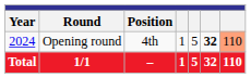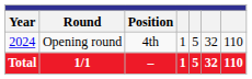Opening round | column 6: bold -> normal
Opening round | column 7: lightsalmon background -> no background
